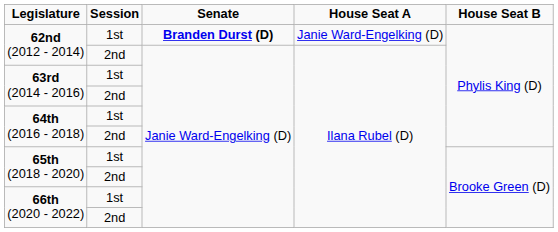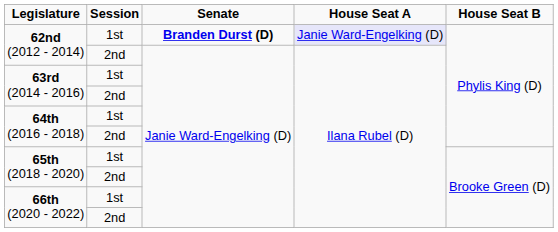62nd (2012 - 2014) / 1st | House Seat A: no background -> lavender background
